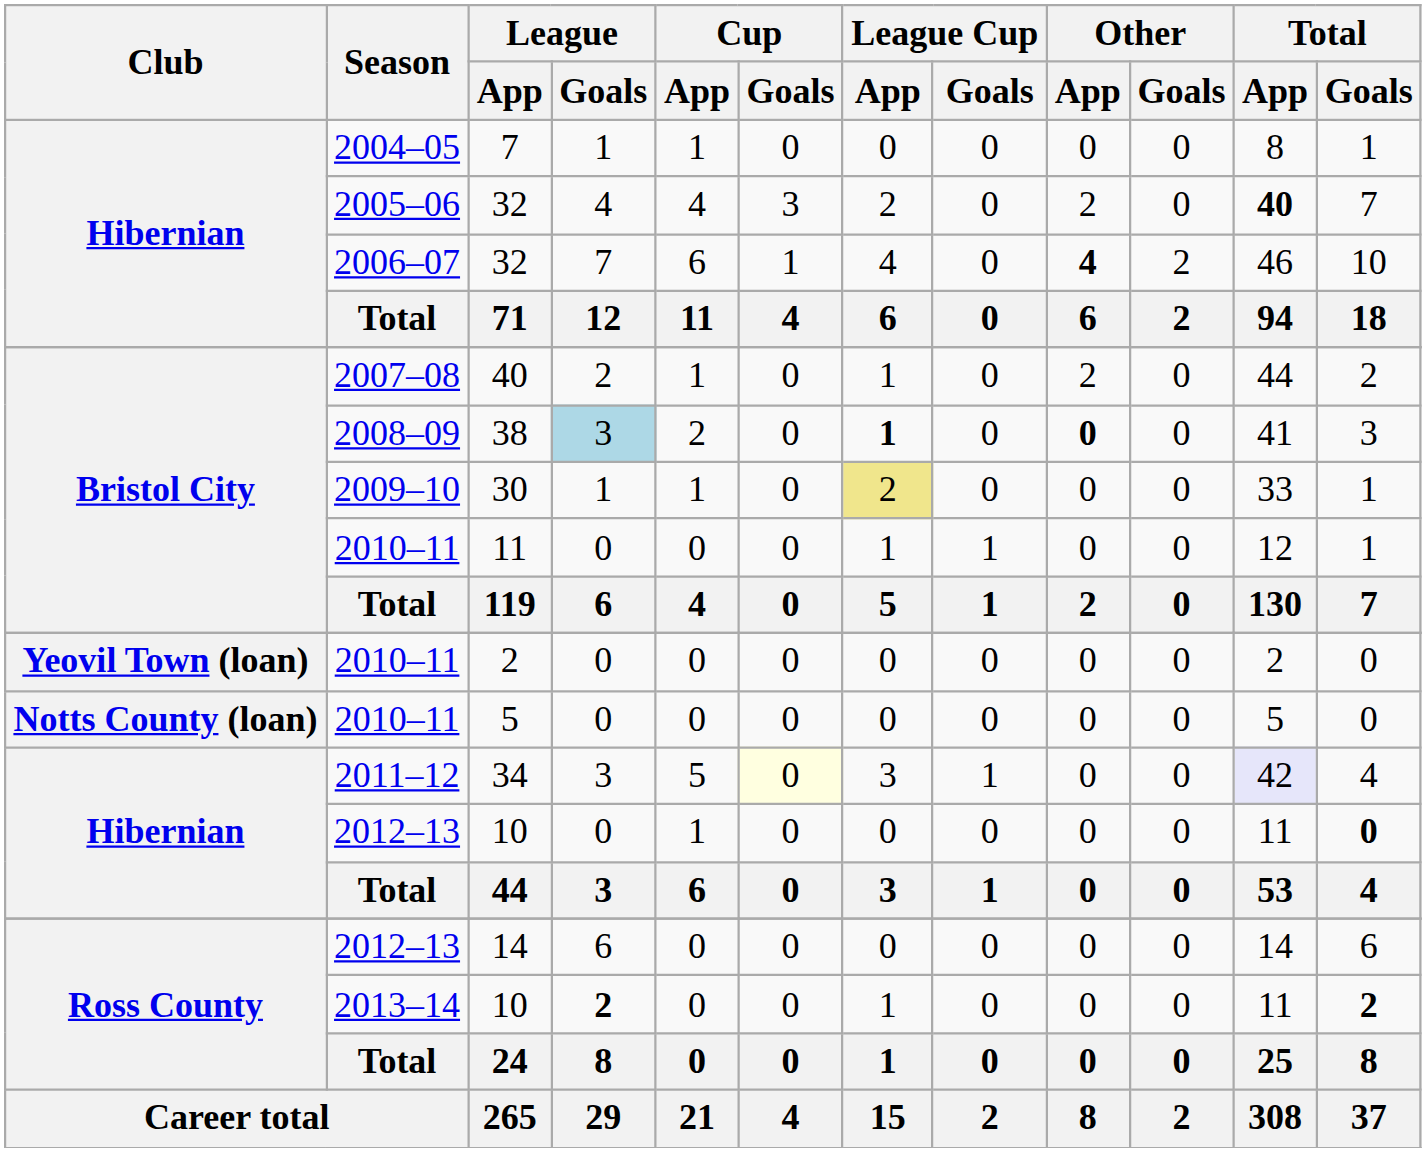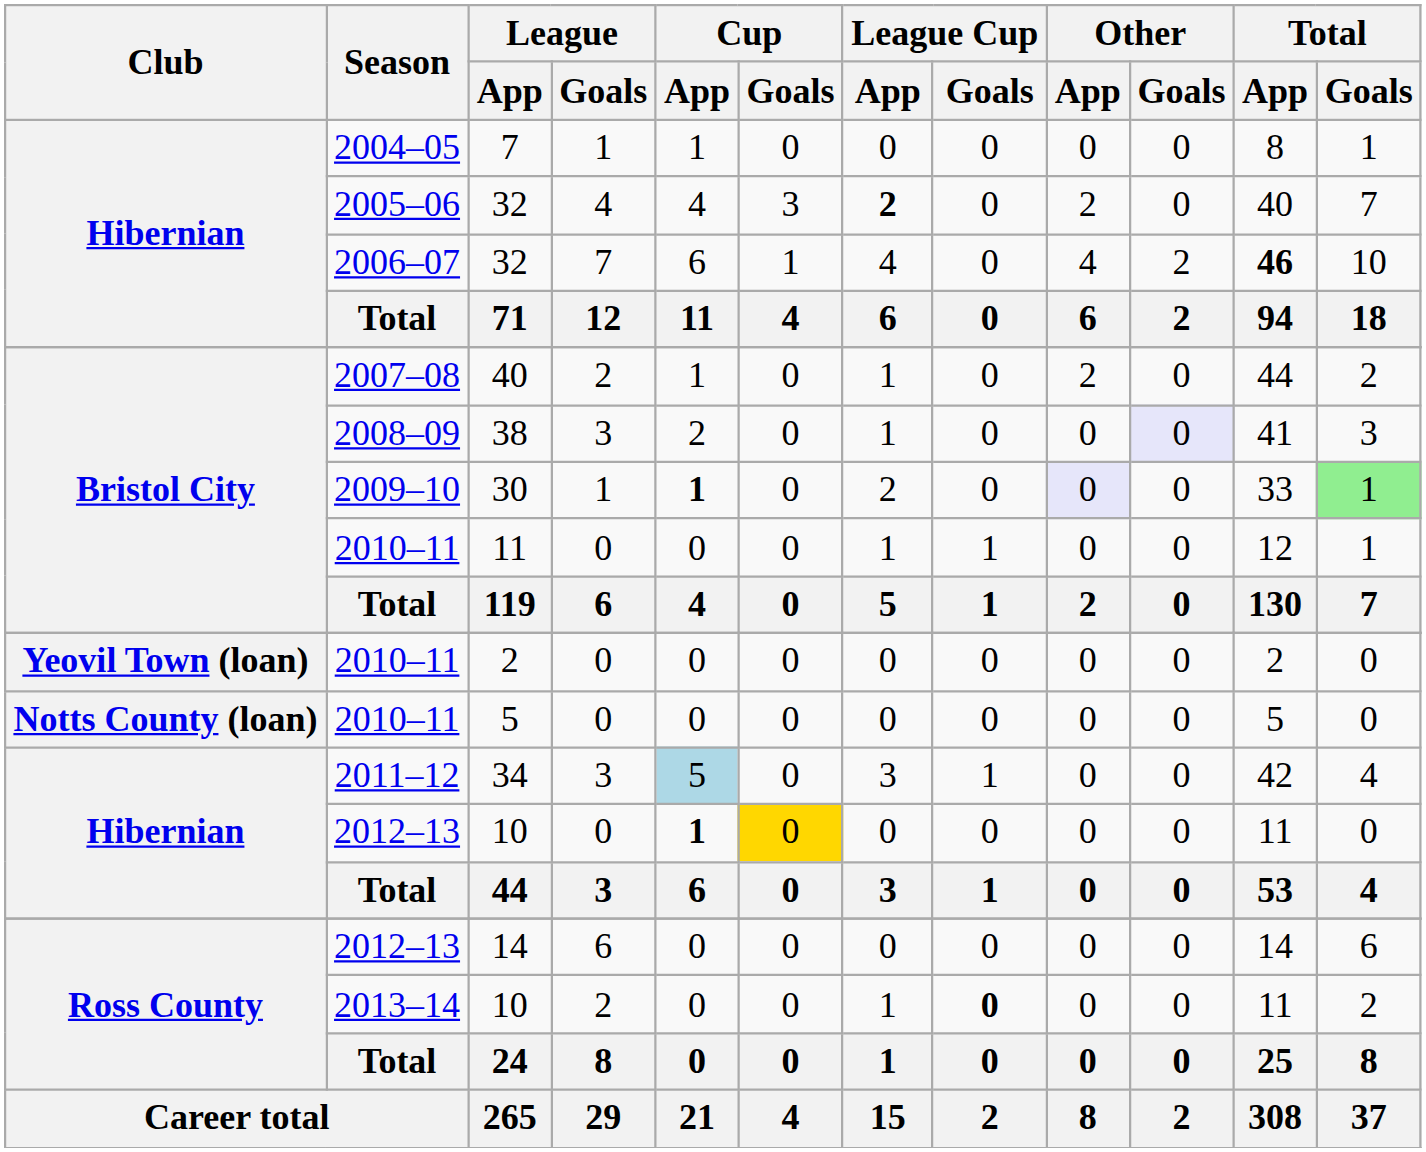2005–06 / 32 | League Cup / App: normal -> bold
2005–06 / 32 | Total / App: bold -> normal
2006–07 / 32 | Other / App: bold -> normal
2006–07 / 32 | Total / App: normal -> bold
38 | League / Goals: lightblue background -> no background
38 | League Cup / App: bold -> normal
38 | Other / App: bold -> normal
38 | Other / Goals: no background -> lavender background
30 | Cup / App: normal -> bold
30 | League Cup / App: khaki background -> no background
30 | Other / App: no background -> lavender background
30 | Total / Goals: no background -> lightgreen background
34 | Cup / App: no background -> lightblue background
34 | Cup / Goals: lightyellow background -> no background
34 | Total / App: lavender background -> no background
2012–13 / 10 | Cup / App: normal -> bold
2012–13 / 10 | Cup / Goals: no background -> gold background
2012–13 / 10 | Total / Goals: bold -> normal
2013–14 / 10 | League / Goals: bold -> normal
2013–14 / 10 | League Cup / Goals: normal -> bold
2013–14 / 10 | Total / Goals: bold -> normal
